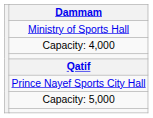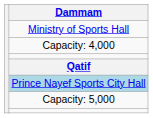row 6 | Dammam: no background -> lightblue background
